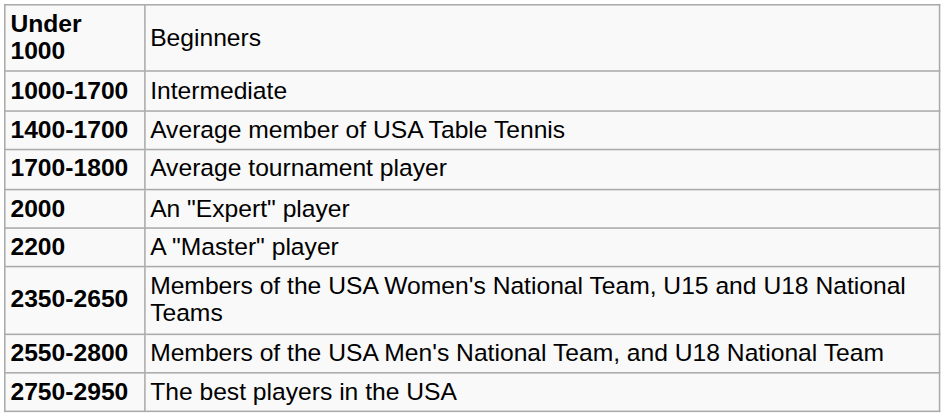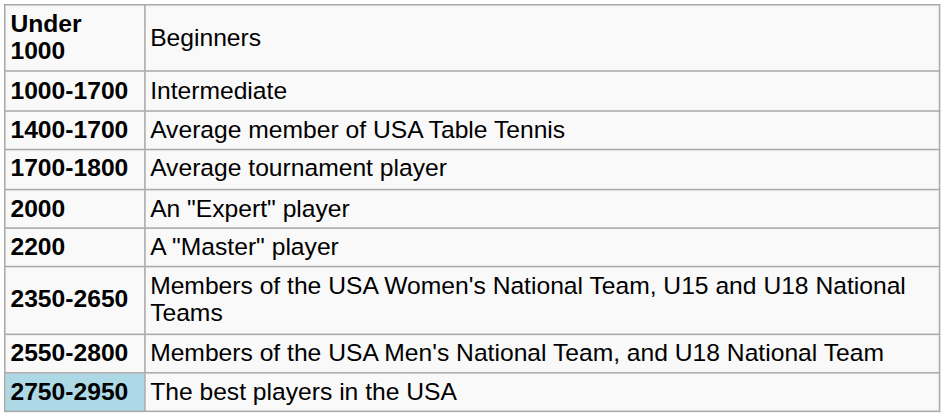The best players in the USA | column 1: no background -> lightblue background
